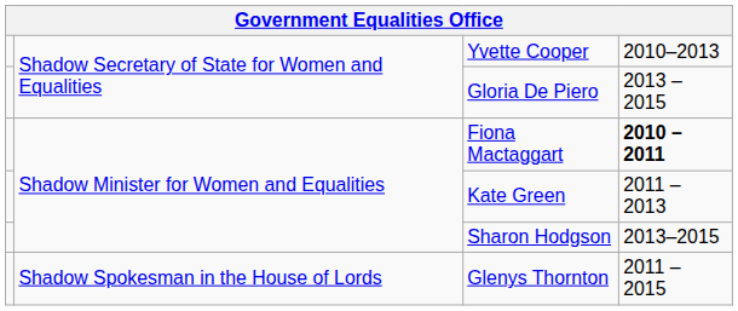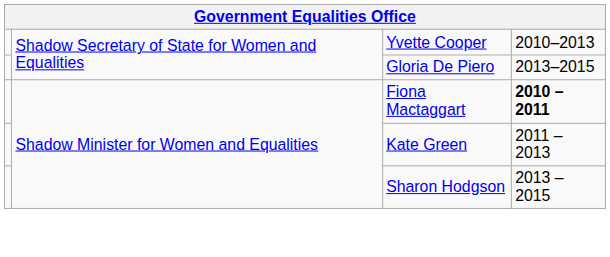Gloria De Piero | column 4: 2013 – 2015 -> 2013–2015
Sharon Hodgson | column 4: 2013–2015 -> 2013 – 2015
- row: Shadow Spokesman in the House of Lords | Glenys Thornton | 2011 – 2015
